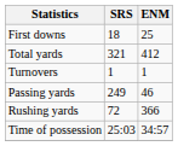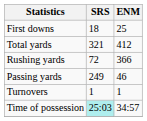rows swapped: Rushing yards <-> Turnovers
Time of possession | SRS: no background -> paleturquoise background
